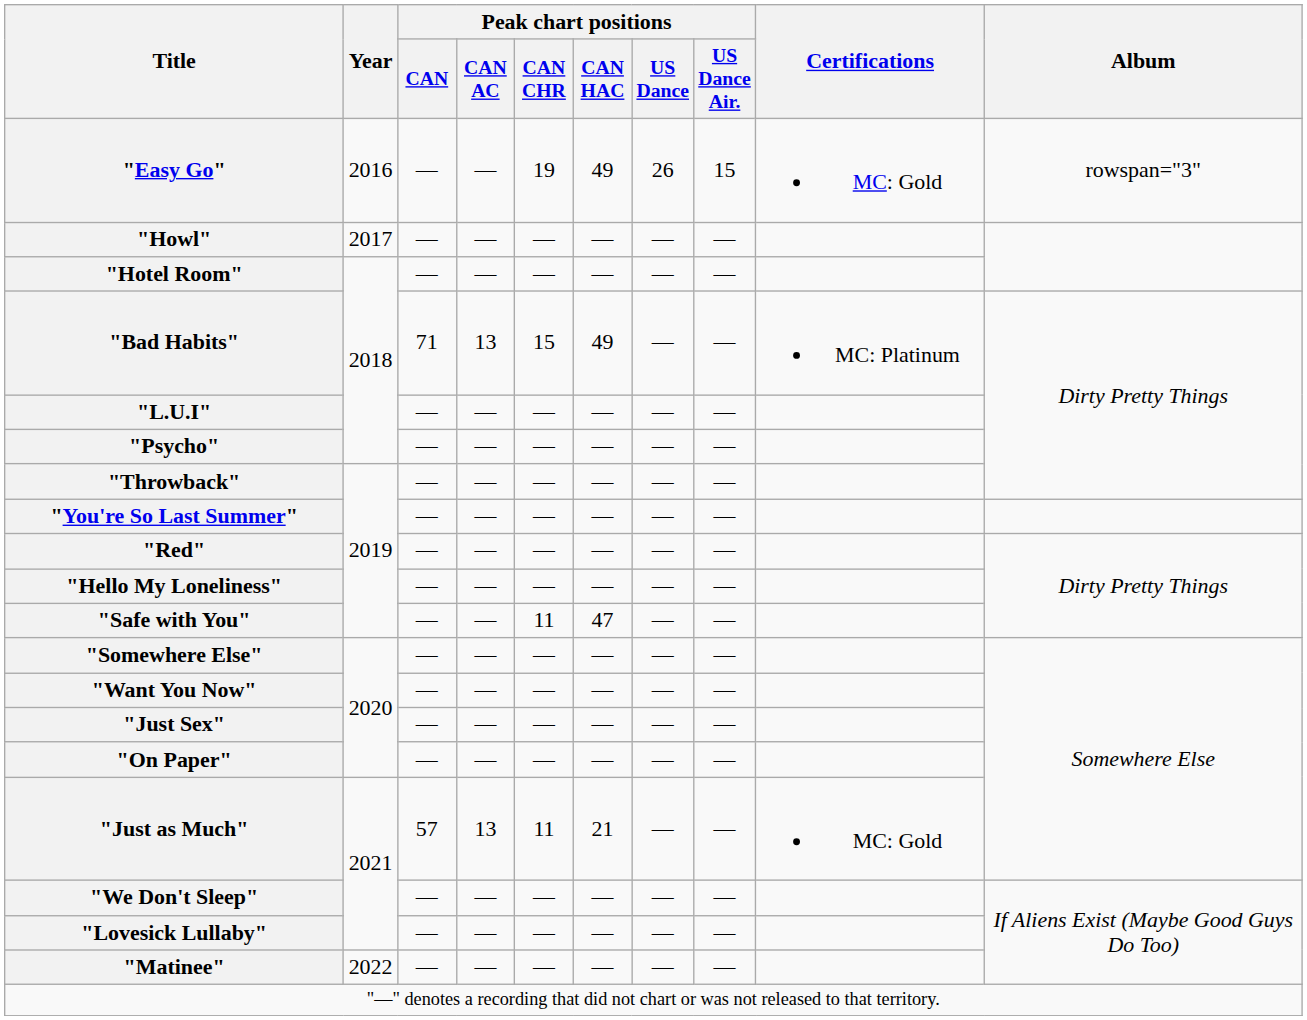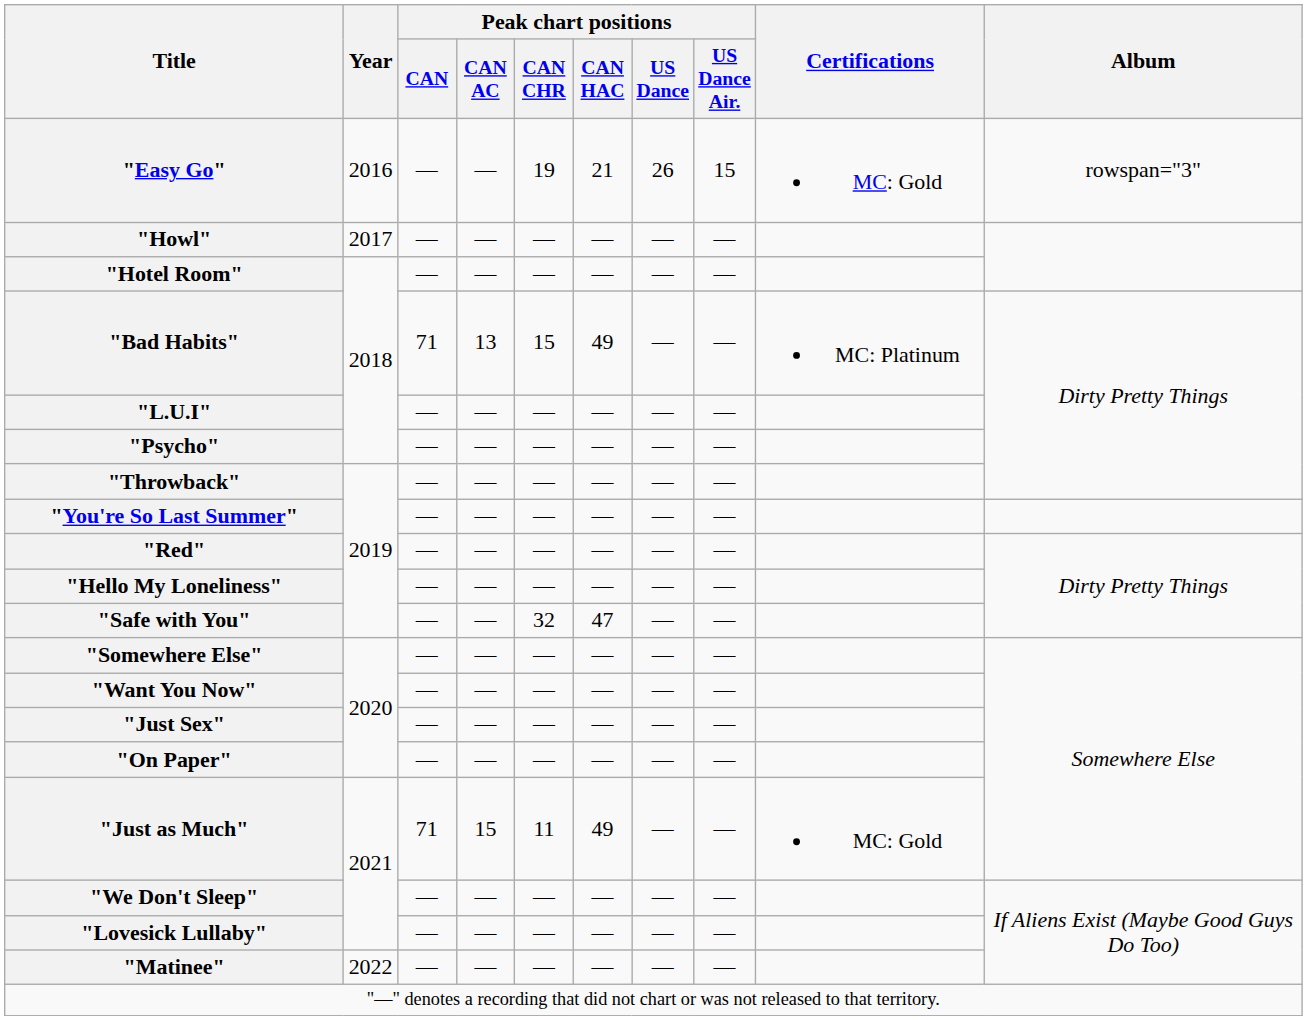"Easy Go" | Peak chart positions / CAN HAC: 49 -> 21
"Safe with You" | Peak chart positions / CAN CHR: 11 -> 32
"Just as Much" | Peak chart positions / CAN: 57 -> 71
"Just as Much" | Peak chart positions / CAN AC: 13 -> 15
"Just as Much" | Peak chart positions / CAN HAC: 21 -> 49
